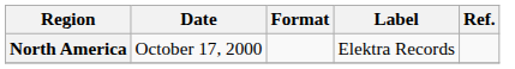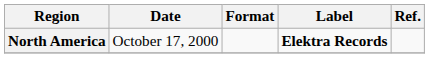North America | Label: normal -> bold
